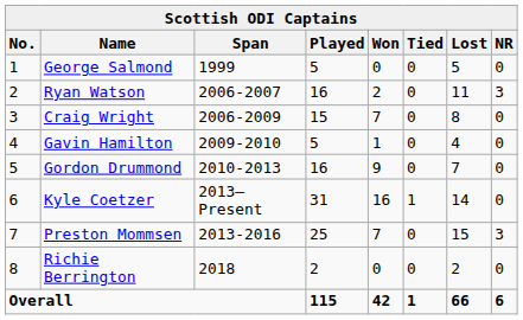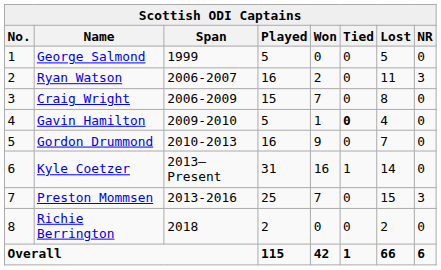Gavin Hamilton | Tied: normal -> bold
